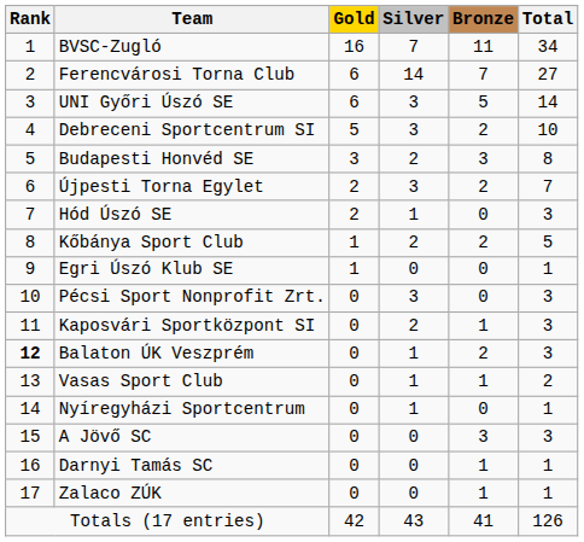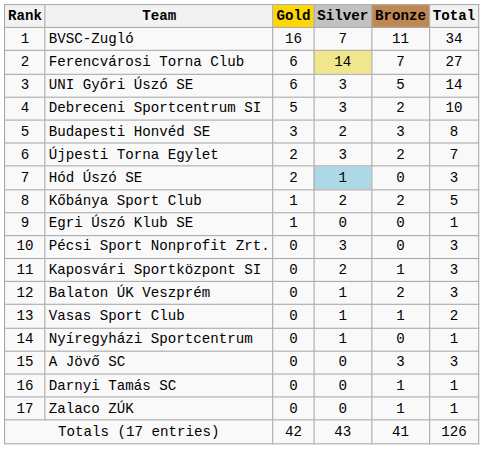Ferencvárosi Torna Club | Silver: no background -> khaki background
Hód Úszó SE | Silver: no background -> lightblue background
Balaton ÚK Veszprém | Rank: bold -> normal
